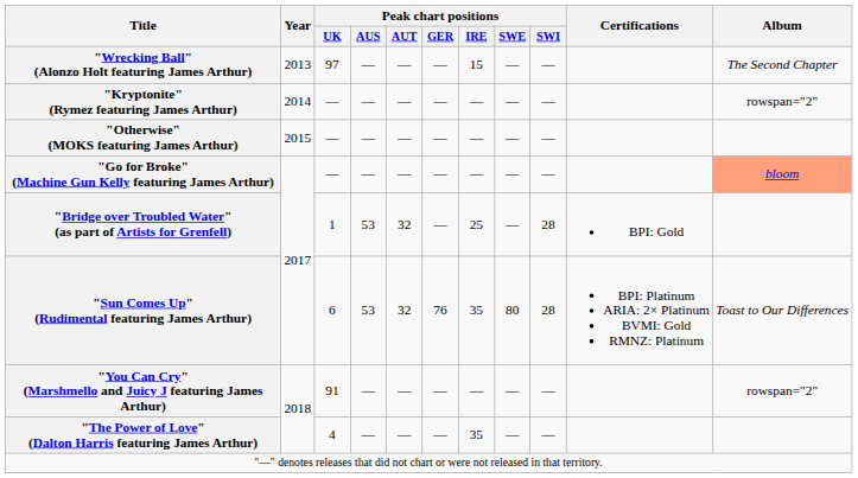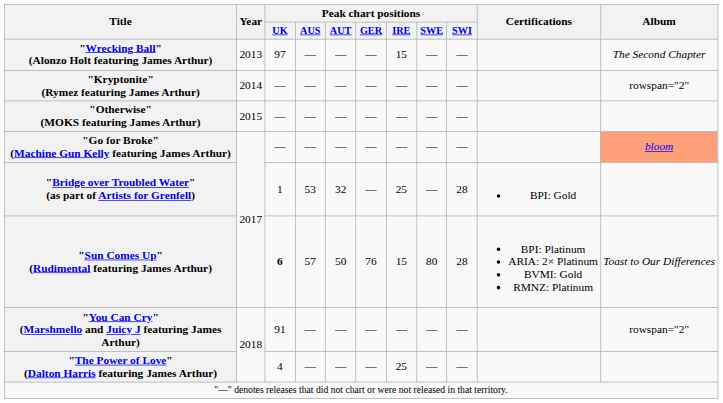"Sun Comes Up" (Rudimental featuring James Arthur) | Peak chart positions / UK: normal -> bold
"Sun Comes Up" (Rudimental featuring James Arthur) | Peak chart positions / AUS: 53 -> 57
"Sun Comes Up" (Rudimental featuring James Arthur) | Peak chart positions / AUT: 32 -> 50
"Sun Comes Up" (Rudimental featuring James Arthur) | Peak chart positions / IRE: 35 -> 15
"The Power of Love" (Dalton Harris featuring James Arthur) | Peak chart positions / IRE: 35 -> 25
